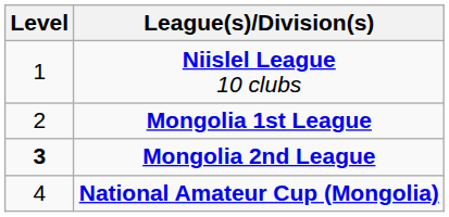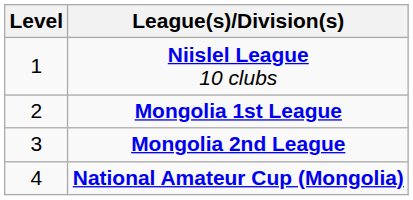Mongolia 2nd League | Level: bold -> normal
